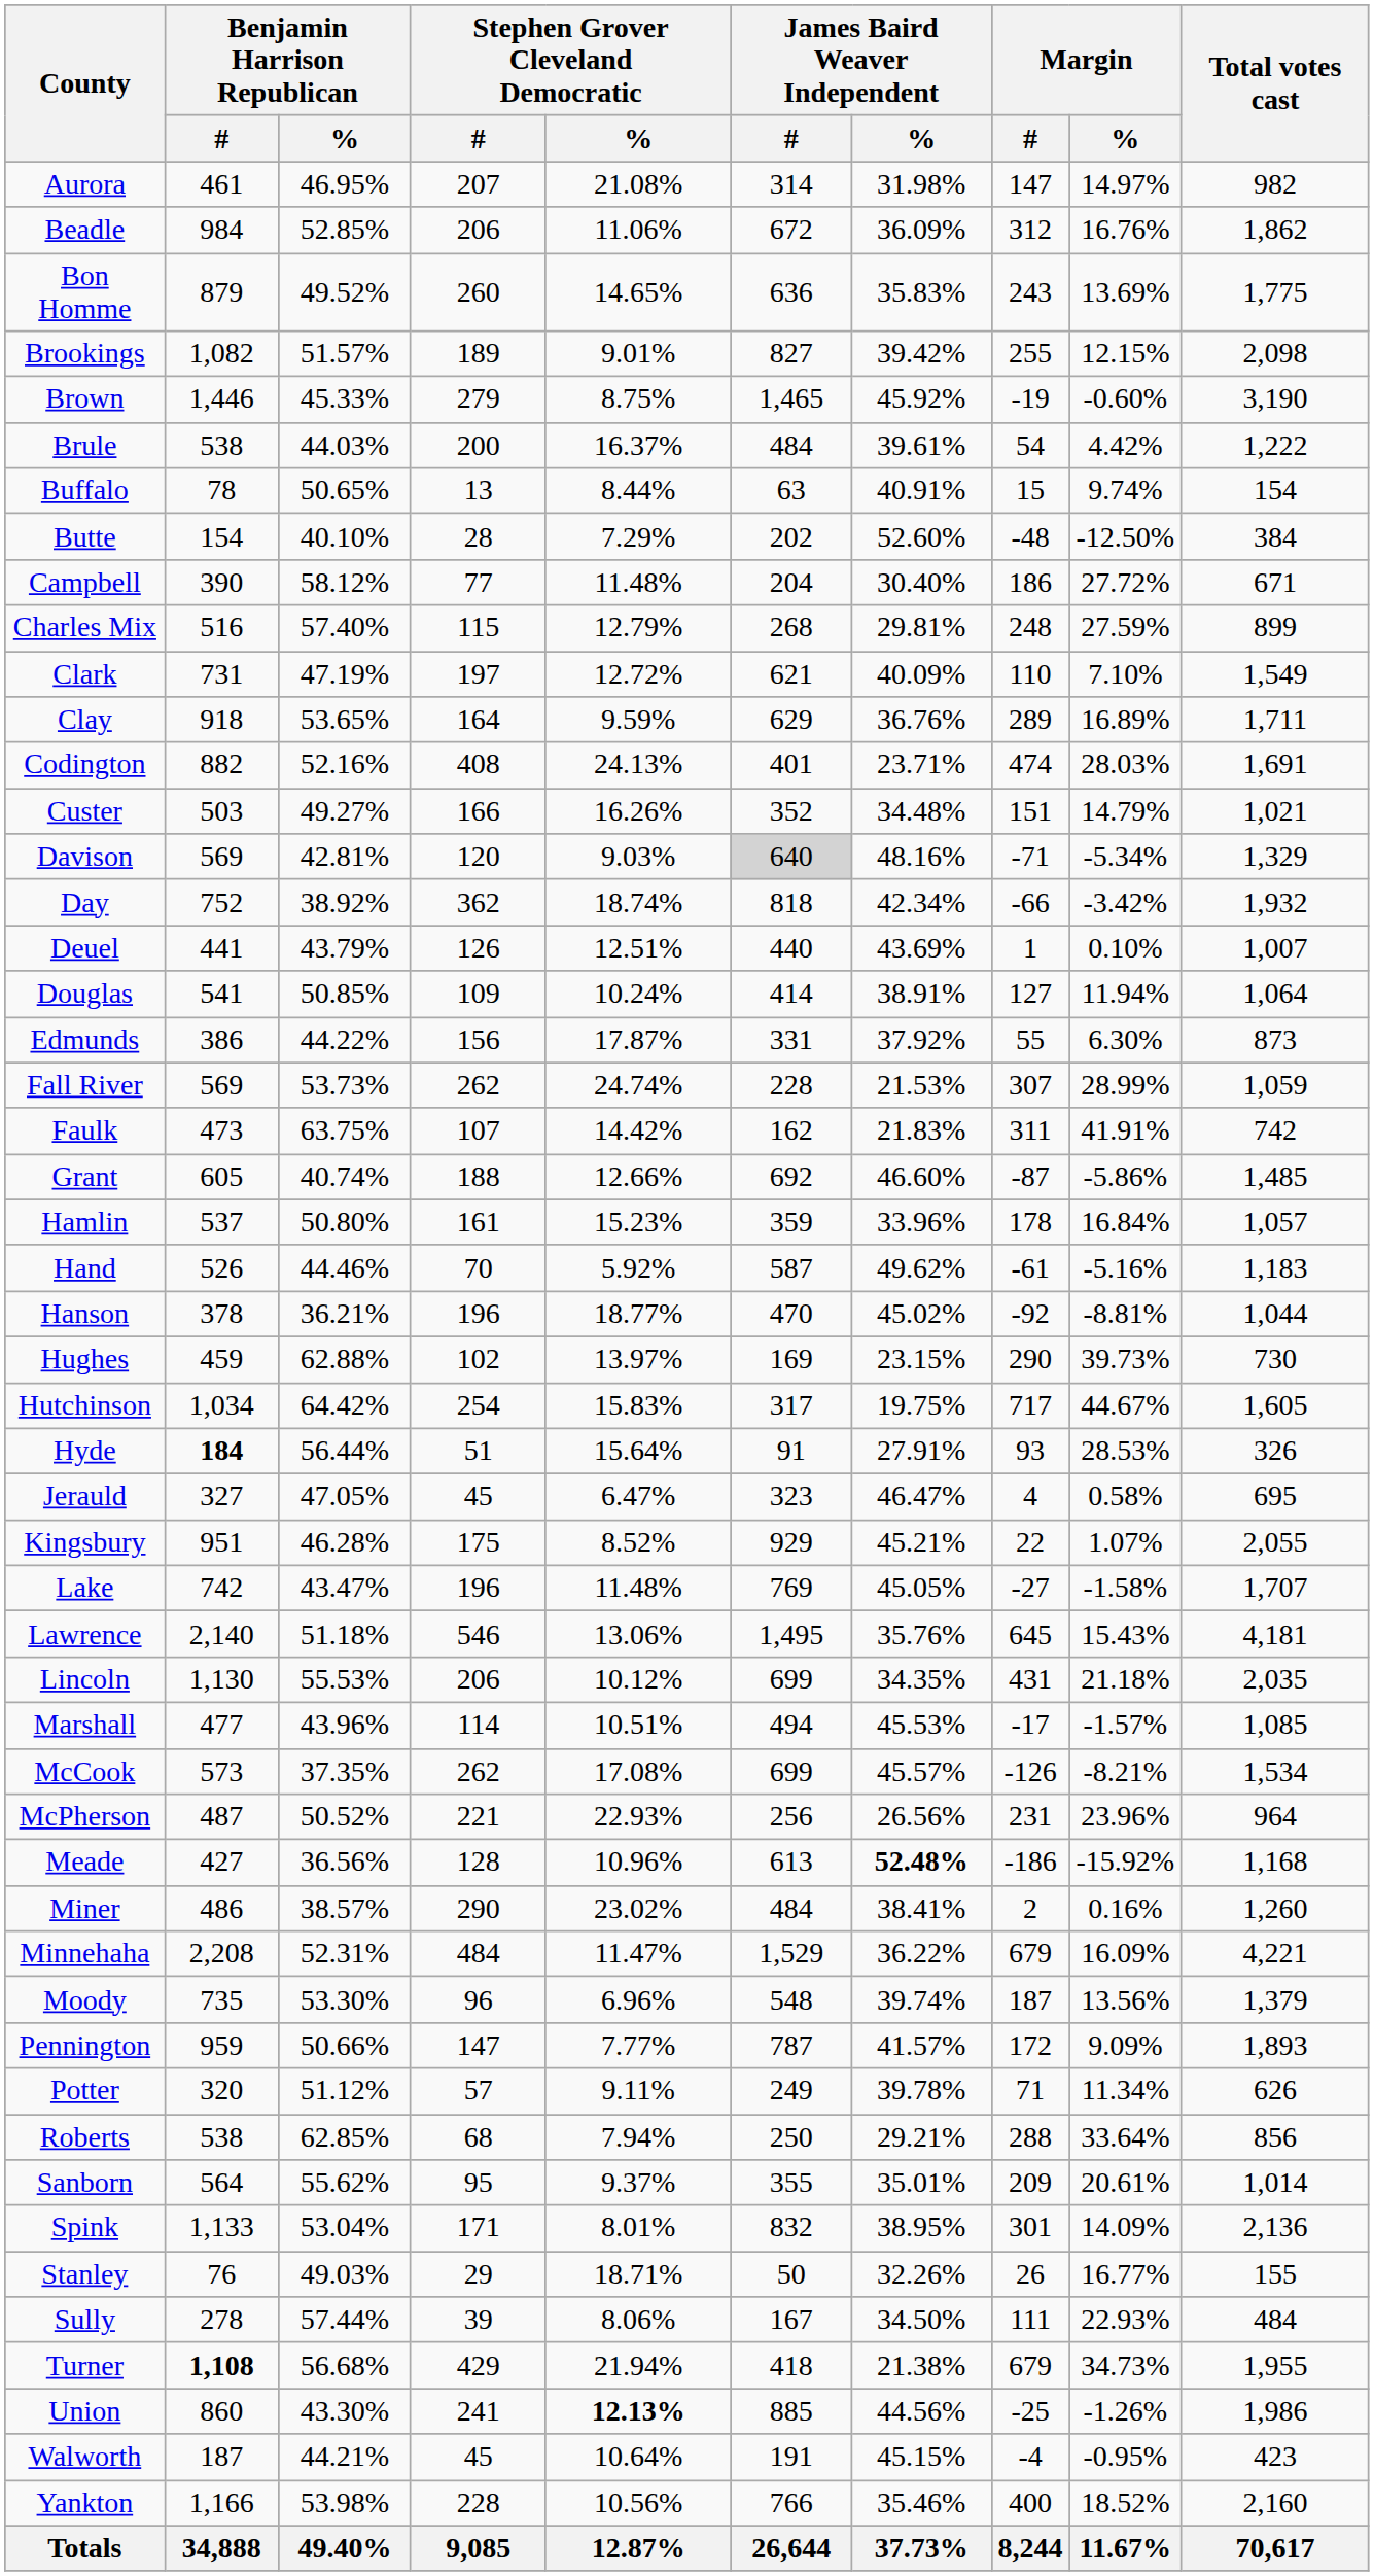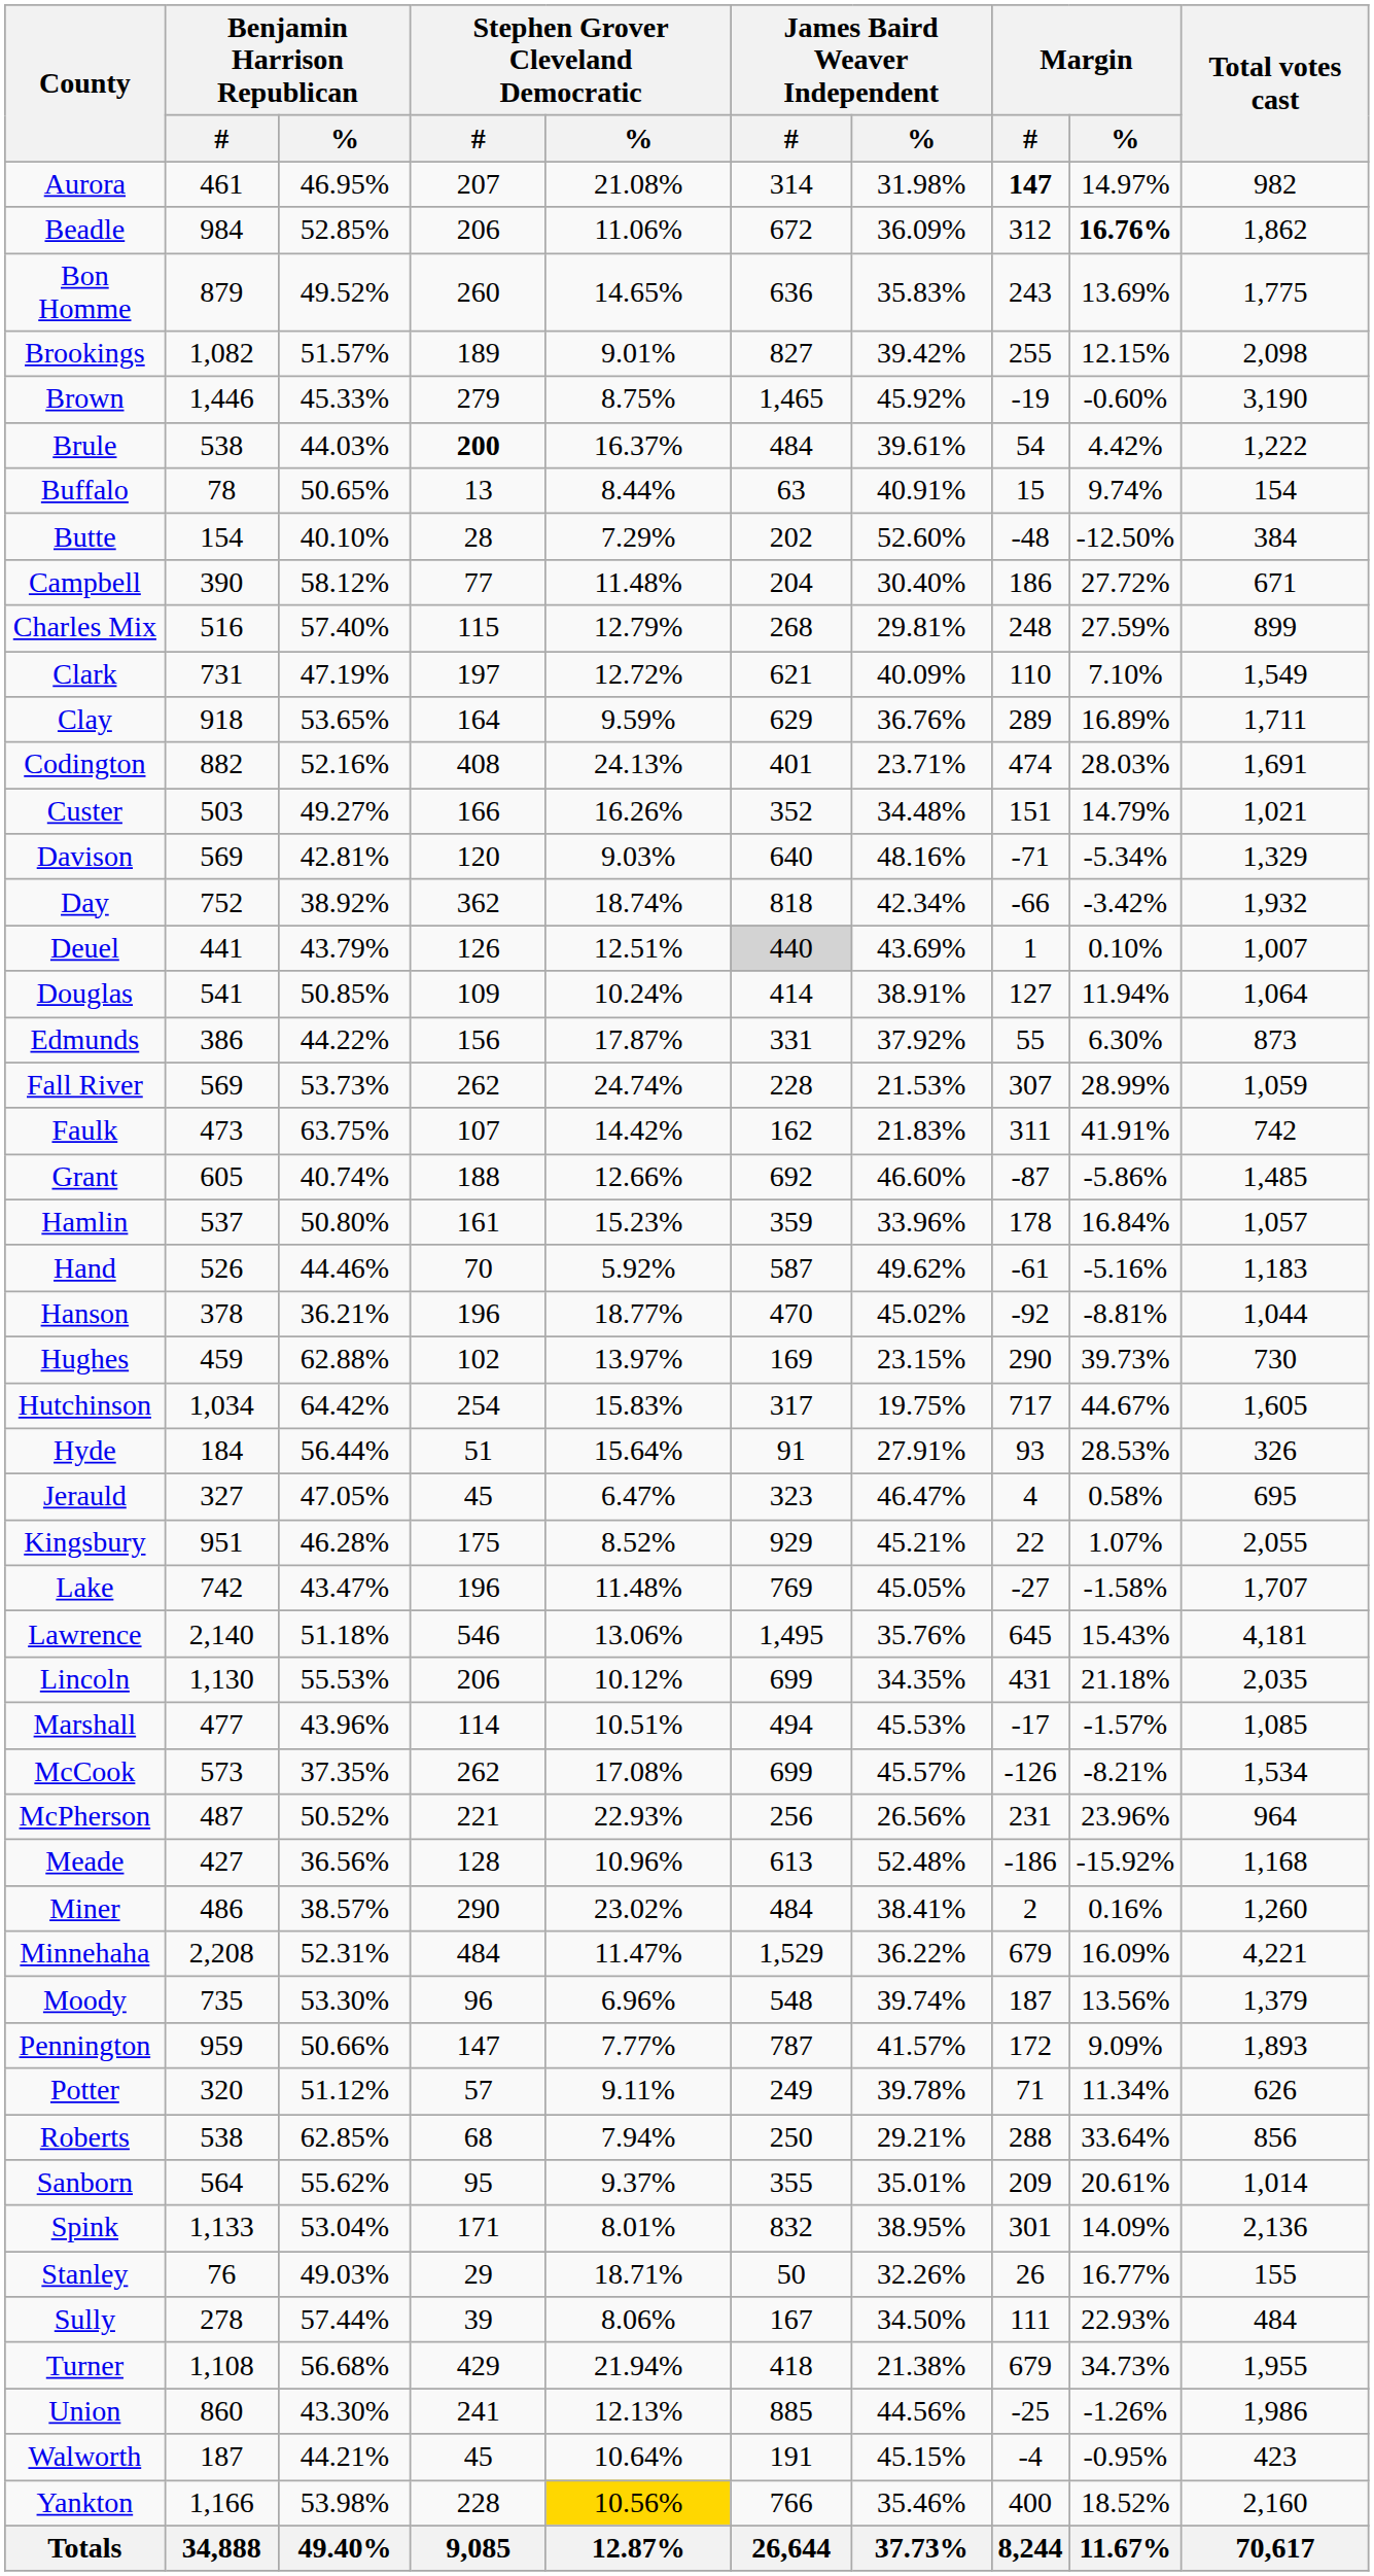Aurora | Margin / #: normal -> bold
Beadle | Margin / %: normal -> bold
Brule | Stephen Grover Cleveland Democratic / #: normal -> bold
Davison | James Baird Weaver Independent / #: lightgrey background -> no background
Deuel | James Baird Weaver Independent / #: no background -> lightgrey background
Hyde | Benjamin Harrison Republican / #: bold -> normal
Meade | James Baird Weaver Independent / %: bold -> normal
Turner | Benjamin Harrison Republican / #: bold -> normal
Union | Stephen Grover Cleveland Democratic / %: bold -> normal
Yankton | Stephen Grover Cleveland Democratic / %: no background -> gold background
